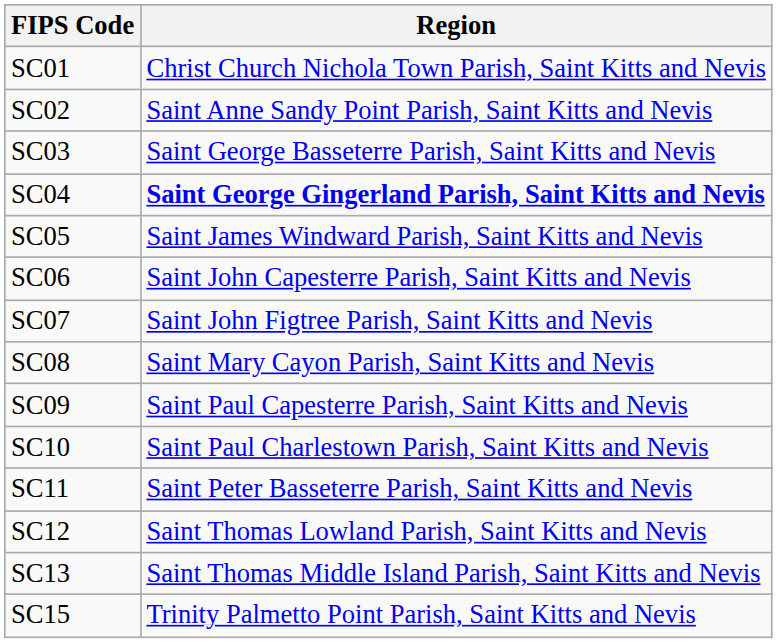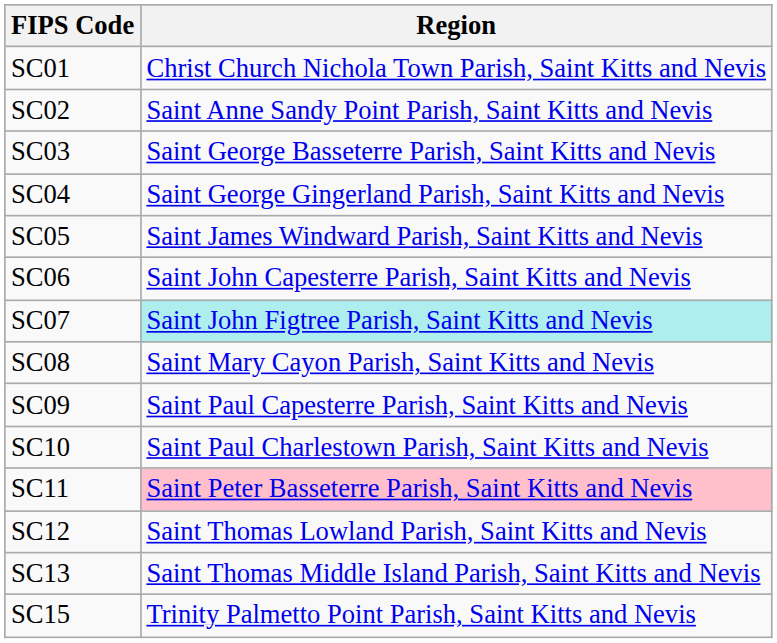SC04 | Region: bold -> normal
SC07 | Region: no background -> paleturquoise background
SC11 | Region: no background -> pink background
